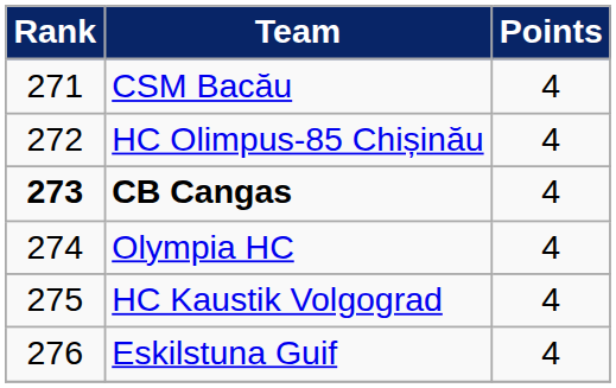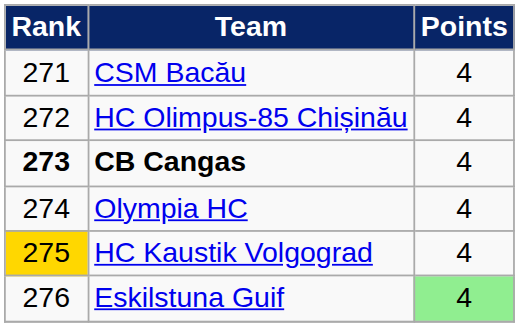HC Kaustik Volgograd | Rank: no background -> gold background
Eskilstuna Guif | Points: no background -> lightgreen background
